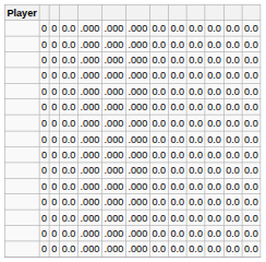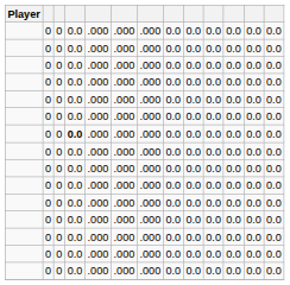row 8 | column 4: normal -> bold
